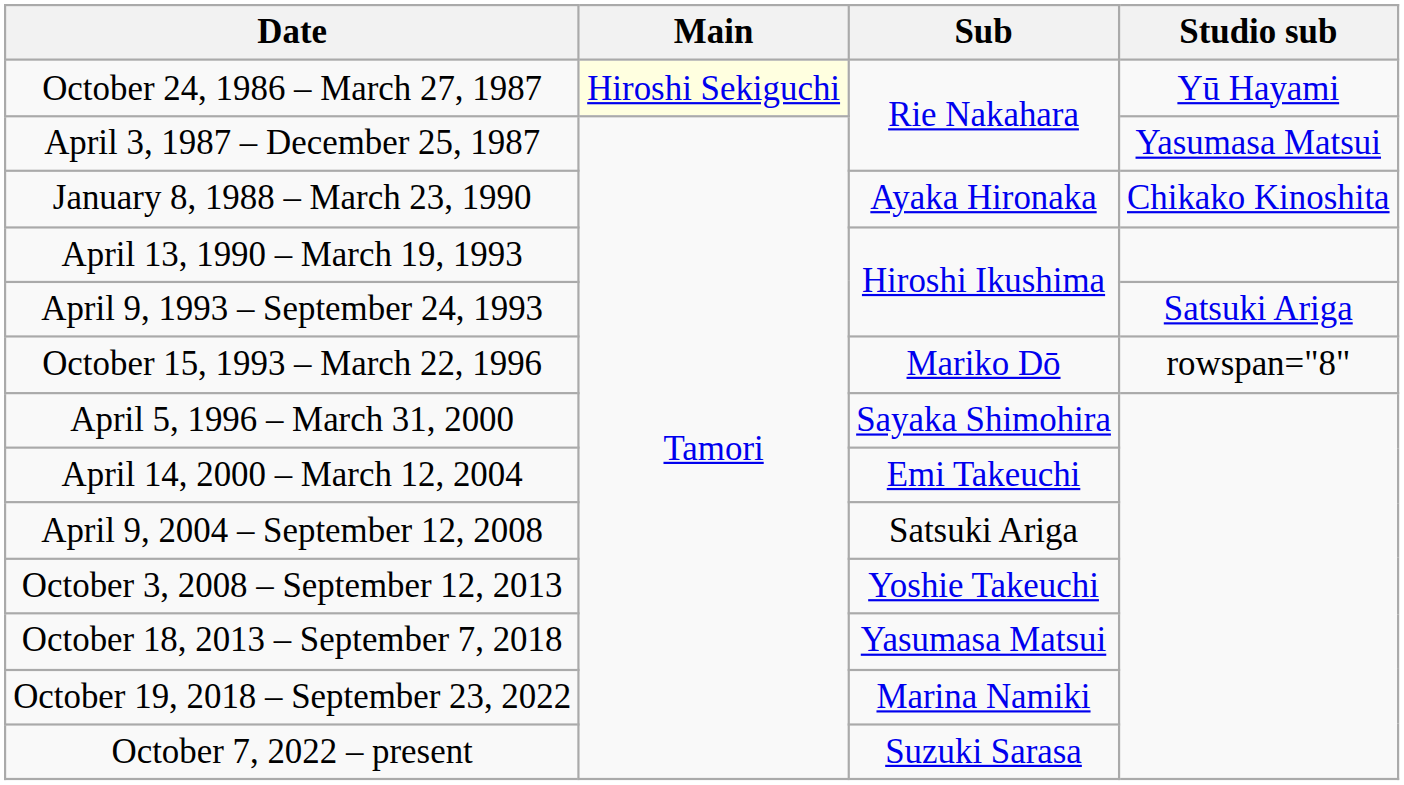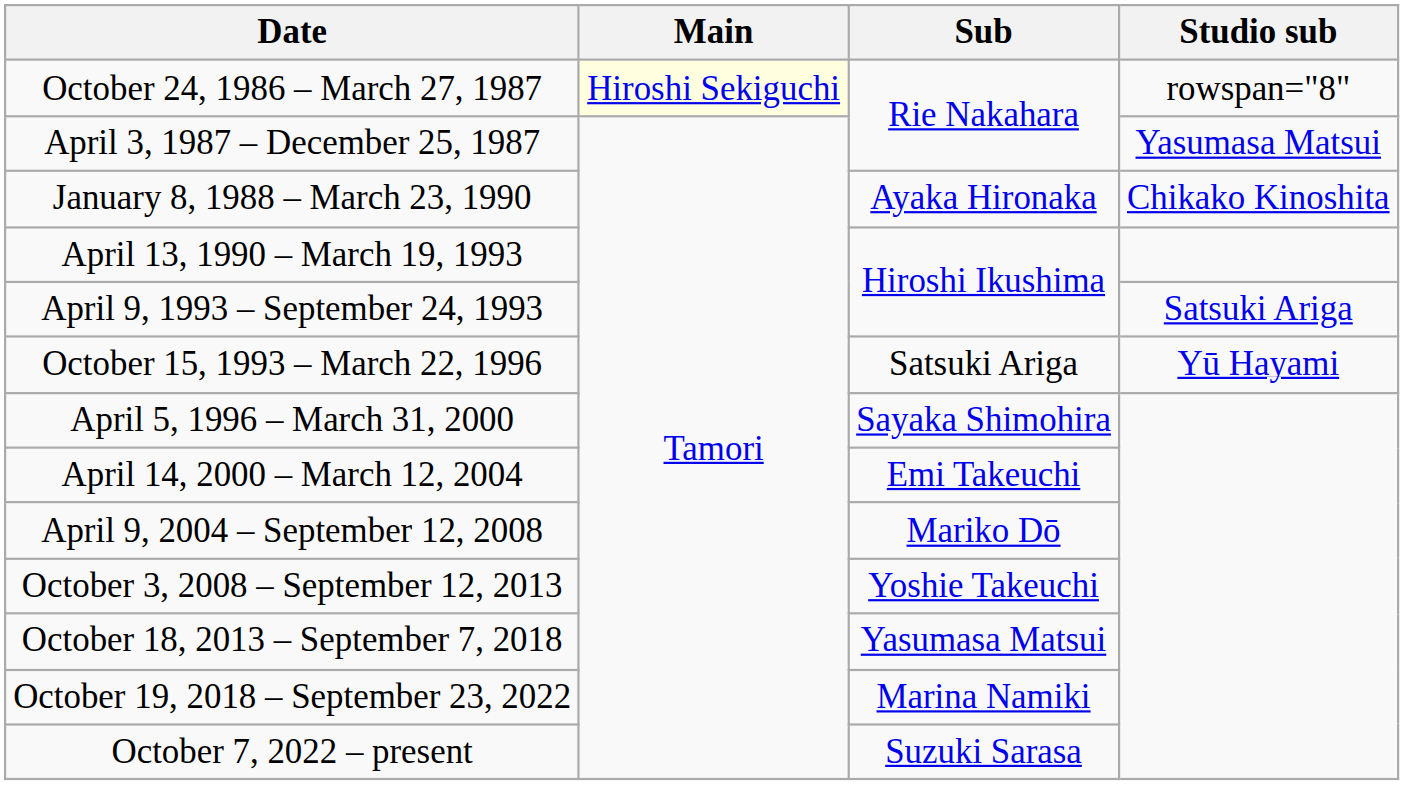October 24, 1986 – March 27, 1987 | Studio sub: Yū Hayami -> rowspan="8"
October 15, 1993 – March 22, 1996 | Sub: Mariko Dō -> Satsuki Ariga
October 15, 1993 – March 22, 1996 | Studio sub: rowspan="8" -> Yū Hayami
April 9, 2004 – September 12, 2008 | Sub: Satsuki Ariga -> Mariko Dō
